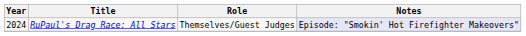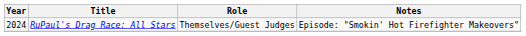row 2 | Notes: lavender background -> no background
